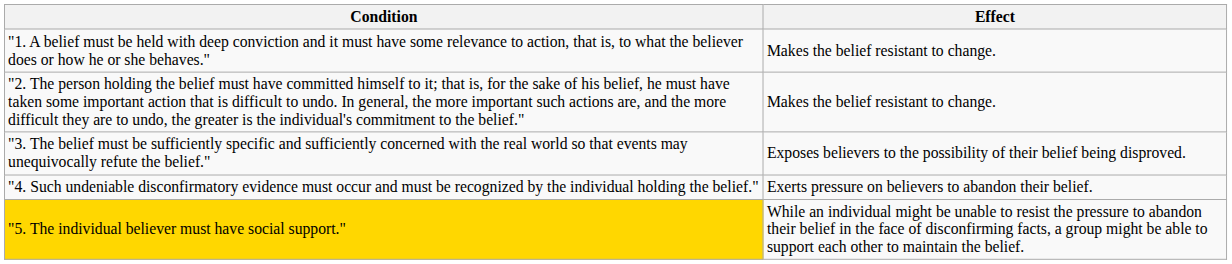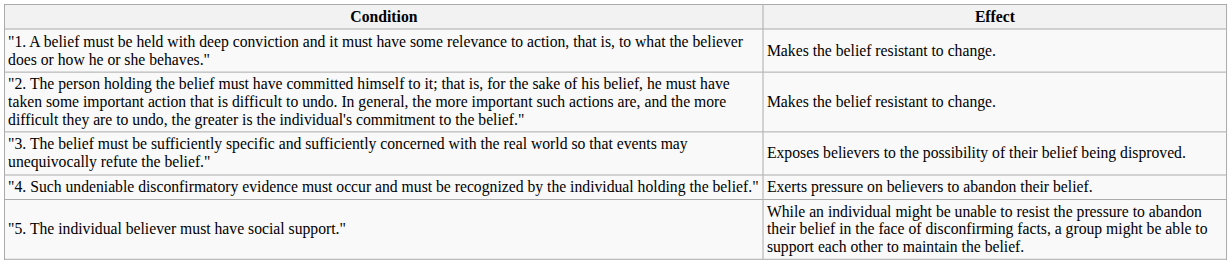"5. The individual believer must have social support." | Condition: gold background -> no background
